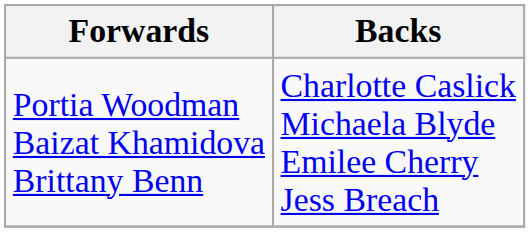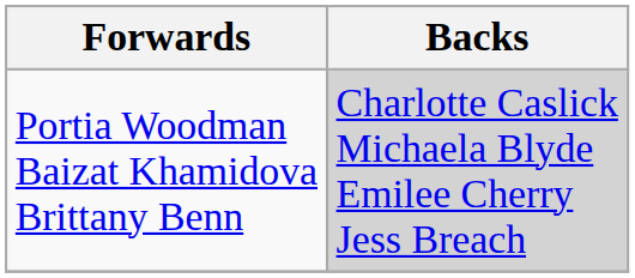Portia Woodman Baizat Khamidova Brittany Benn | Backs: no background -> lightgrey background
